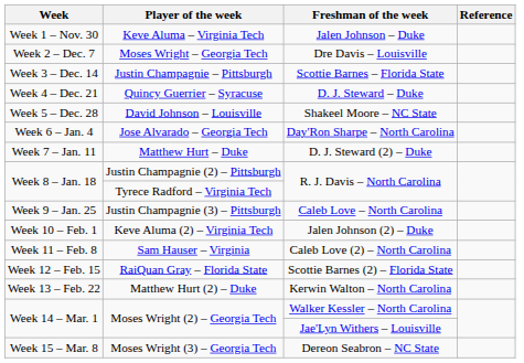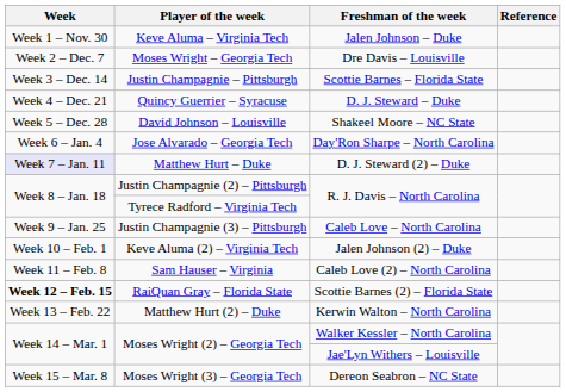Matthew Hurt – Duke | Week: no background -> lavender background
RaiQuan Gray – Florida State | Week: normal -> bold
